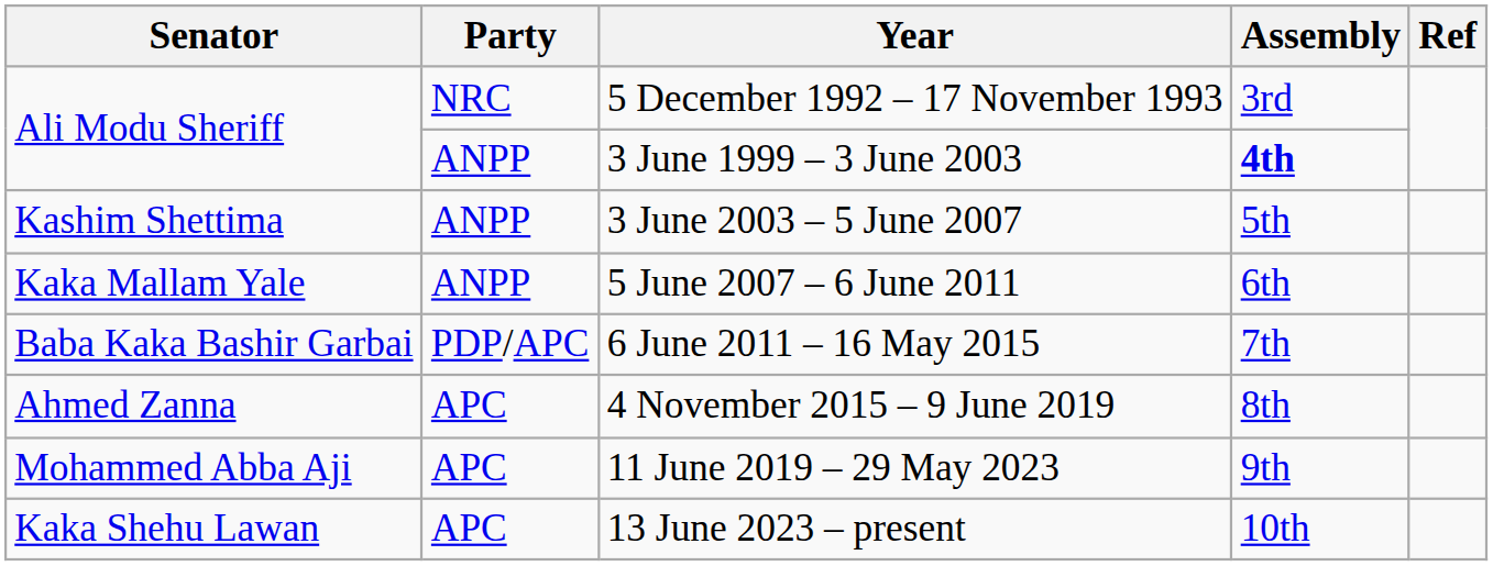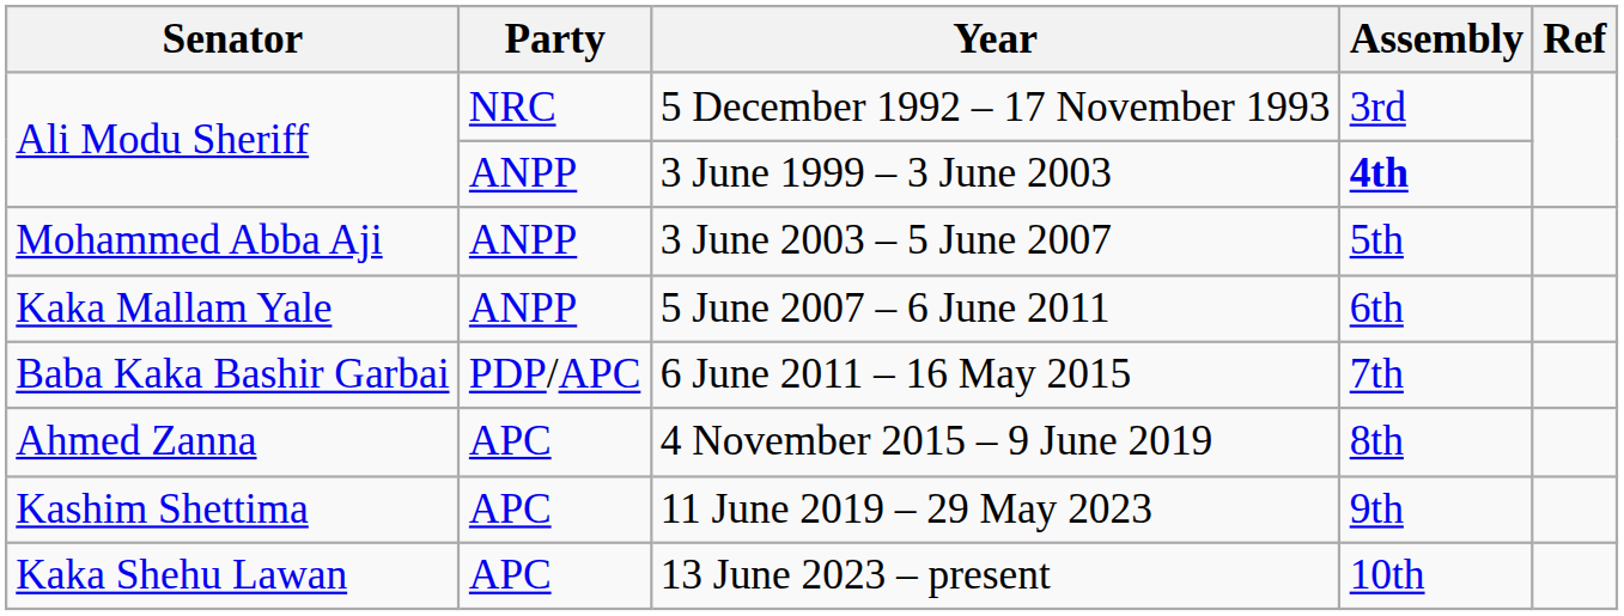3 June 2003 – 5 June 2007 | Senator: Kashim Shettima -> Mohammed Abba Aji
11 June 2019 – 29 May 2023 | Senator: Mohammed Abba Aji -> Kashim Shettima
